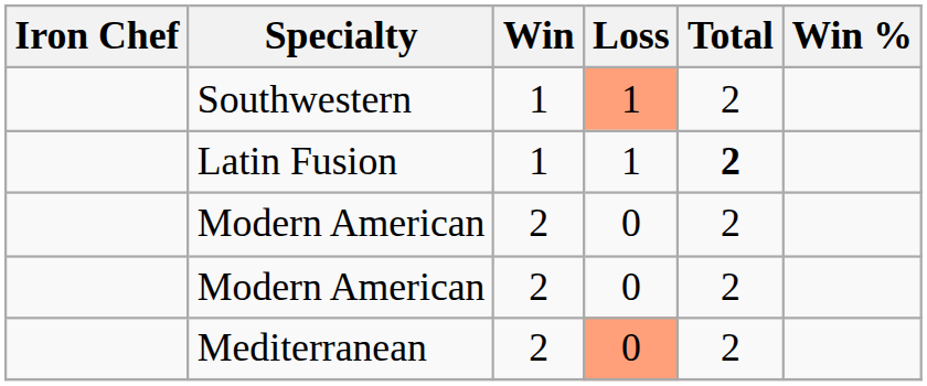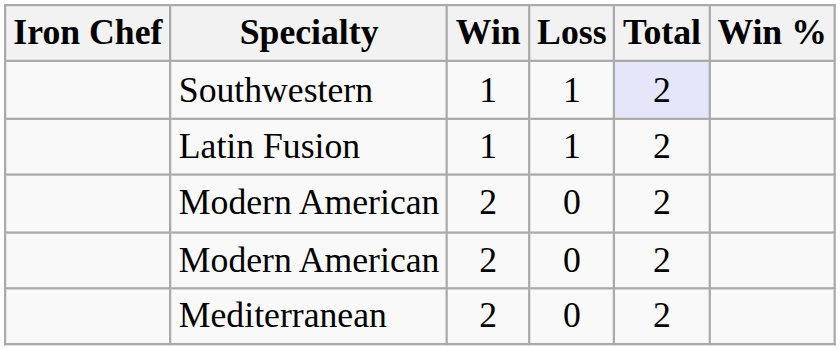Southwestern | Loss: lightsalmon background -> no background
Southwestern | Total: no background -> lavender background
Latin Fusion | Total: bold -> normal
Mediterranean | Loss: lightsalmon background -> no background
